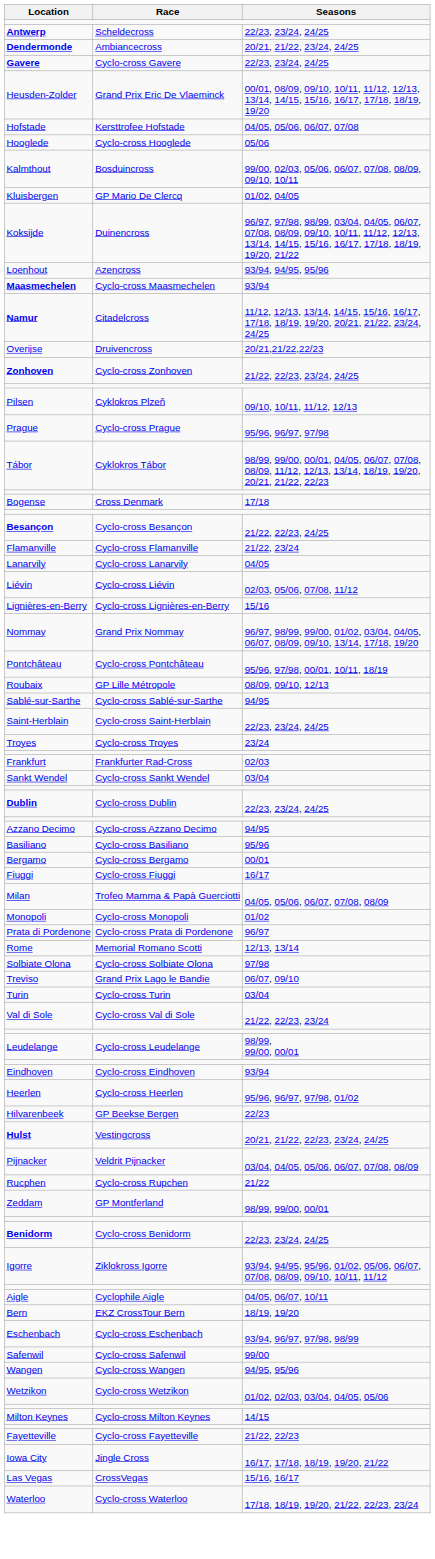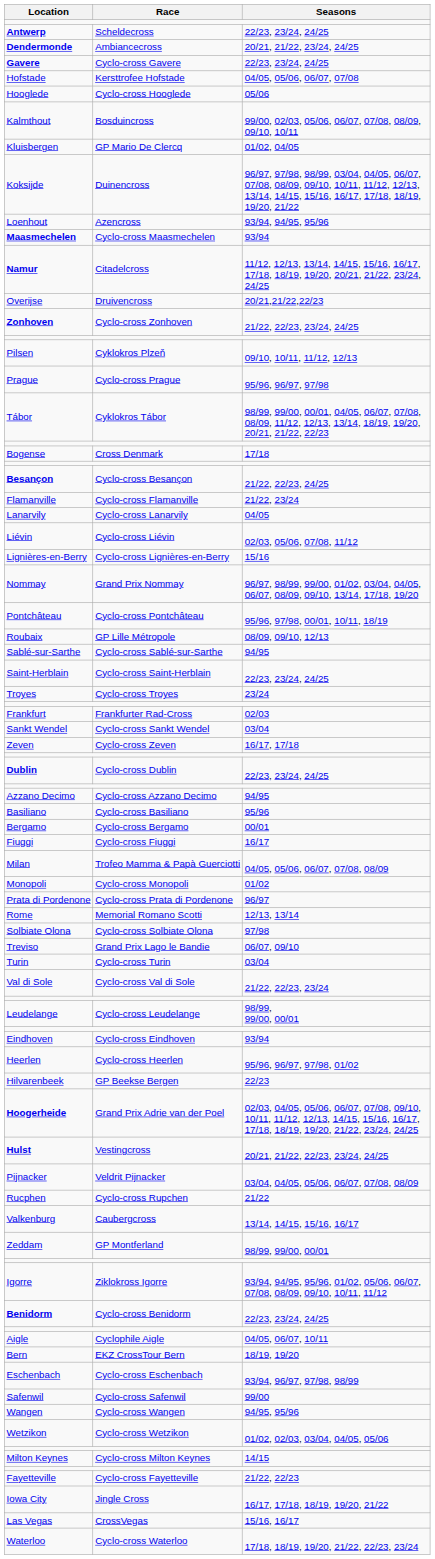- row: Heusden-Zolder | Grand Prix Eric De Vlaeminck | 00/01, 08/09, 09/10, 10/11, 11/12, 12/13, 13/14, 14/15, 15/16, 16/17, 17/18, 18/19, 19/20
+ row: Zeven | Cyclo-cross Zeven | 16/17, 17/18
+ row: Hoogerheide | Grand Prix Adrie van der Poel | 02/03, 04/05, 05/06, 06/07, 07/08, 09/10, 10/11, 11/12, 12/13, 14/15, 15/16, 16/17, 17/18, 18/19, 19/20, 21/22, 23/24, 24/25
+ row: Valkenburg | Caubergcross | 13/14, 14/15, 15/16, 16/17
rows swapped: Benidorm <-> Igorre
